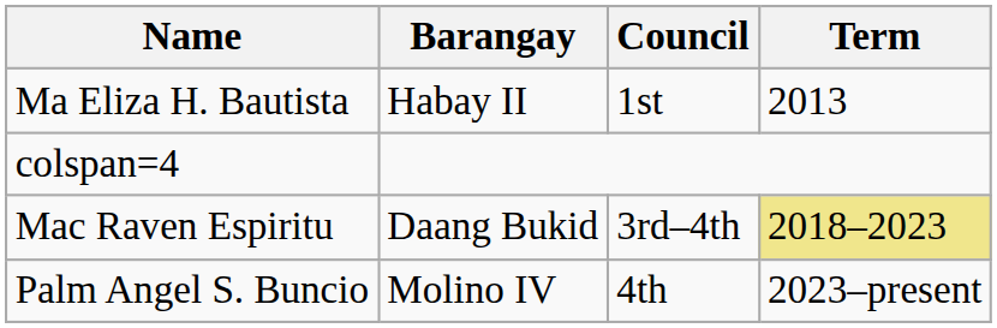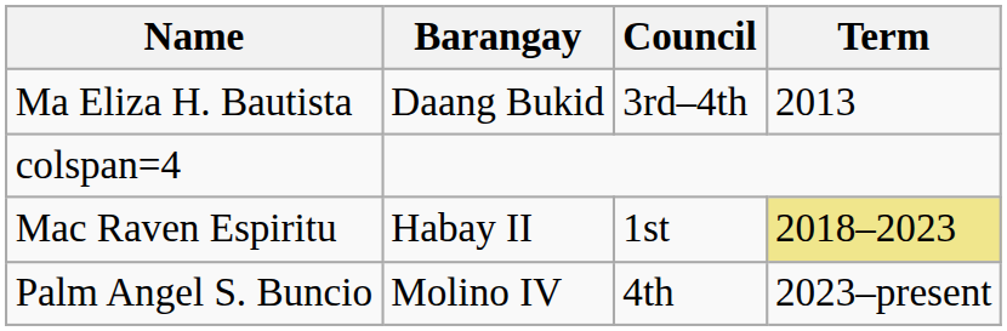Ma Eliza H. Bautista | Barangay: Habay II -> Daang Bukid
Ma Eliza H. Bautista | Council: 1st -> 3rd–4th
Mac Raven Espiritu | Barangay: Daang Bukid -> Habay II
Mac Raven Espiritu | Council: 3rd–4th -> 1st
